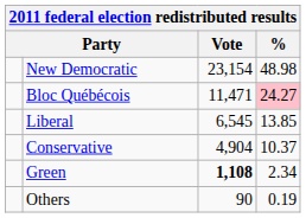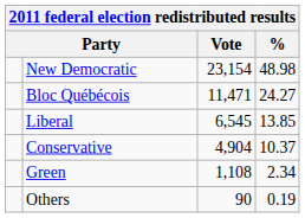Bloc Québécois | %: pink background -> no background
Green | Vote: bold -> normal
